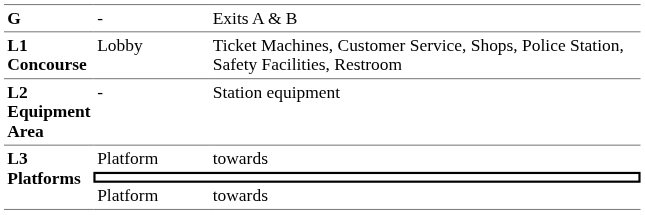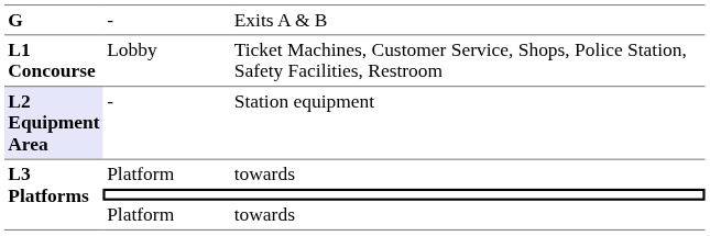- / Station equipment | column 1: no background -> lavender background
